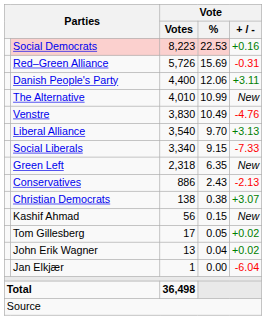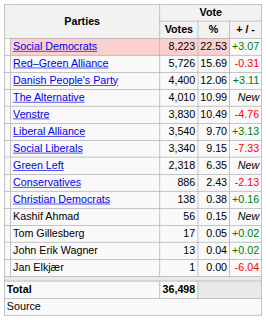Social Democrats | Vote / + / -: +0.16 -> +3.07
Christian Democrats | Vote / + / -: +3.07 -> +0.16
